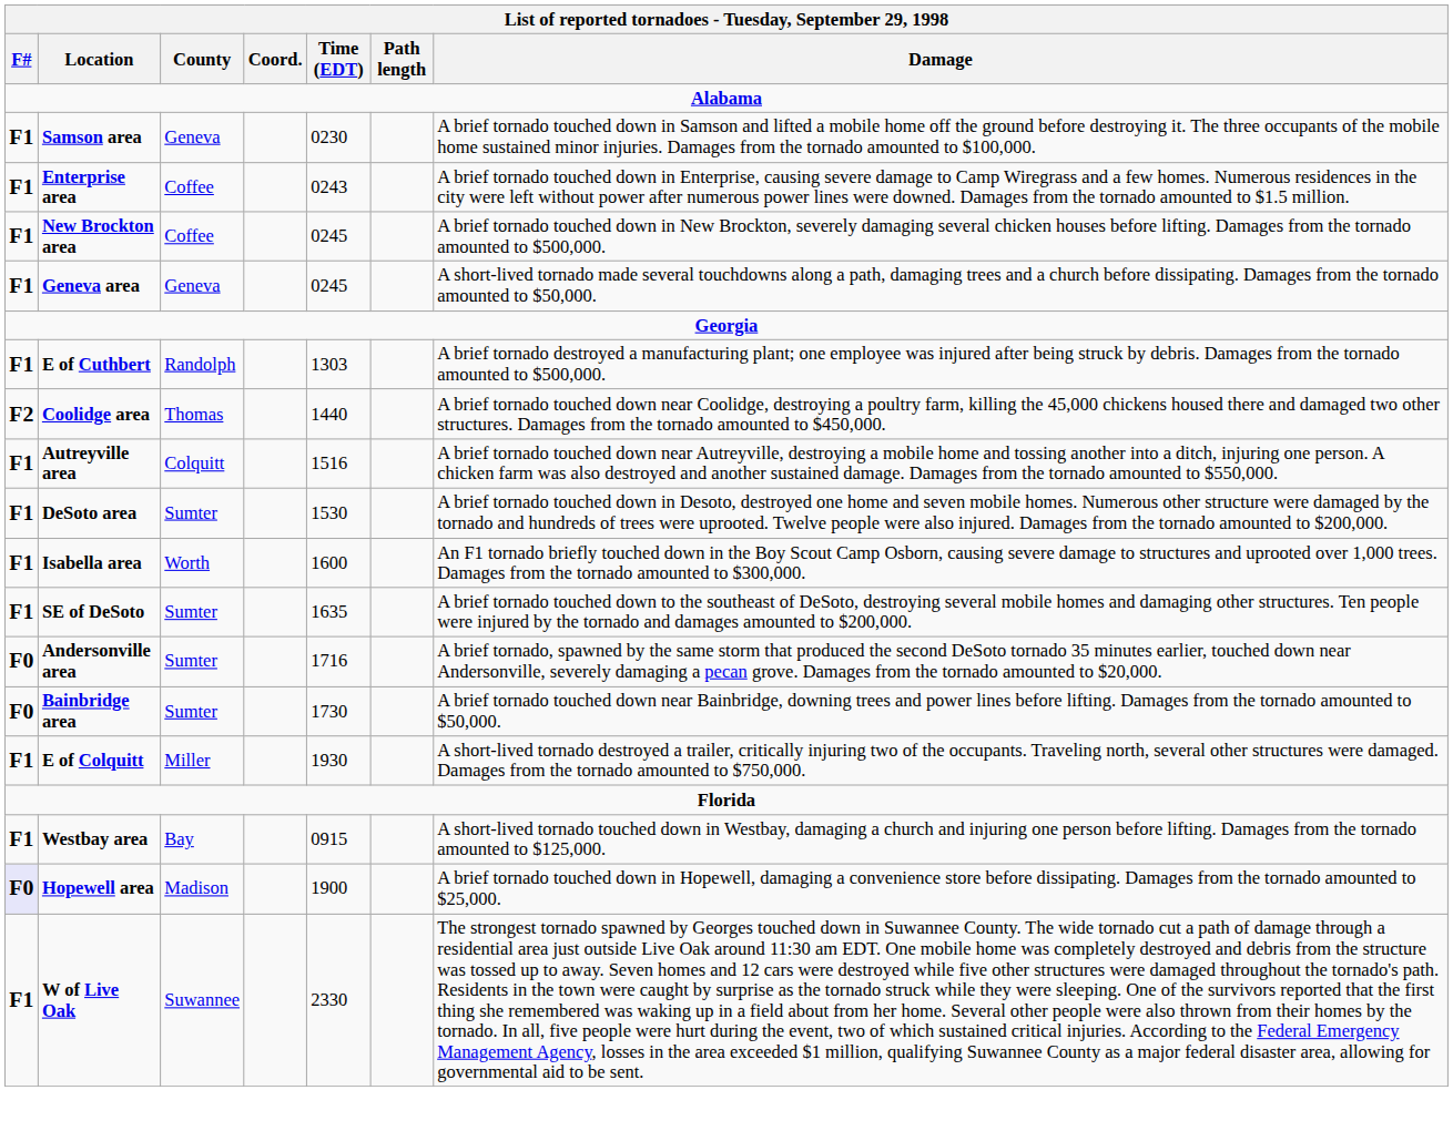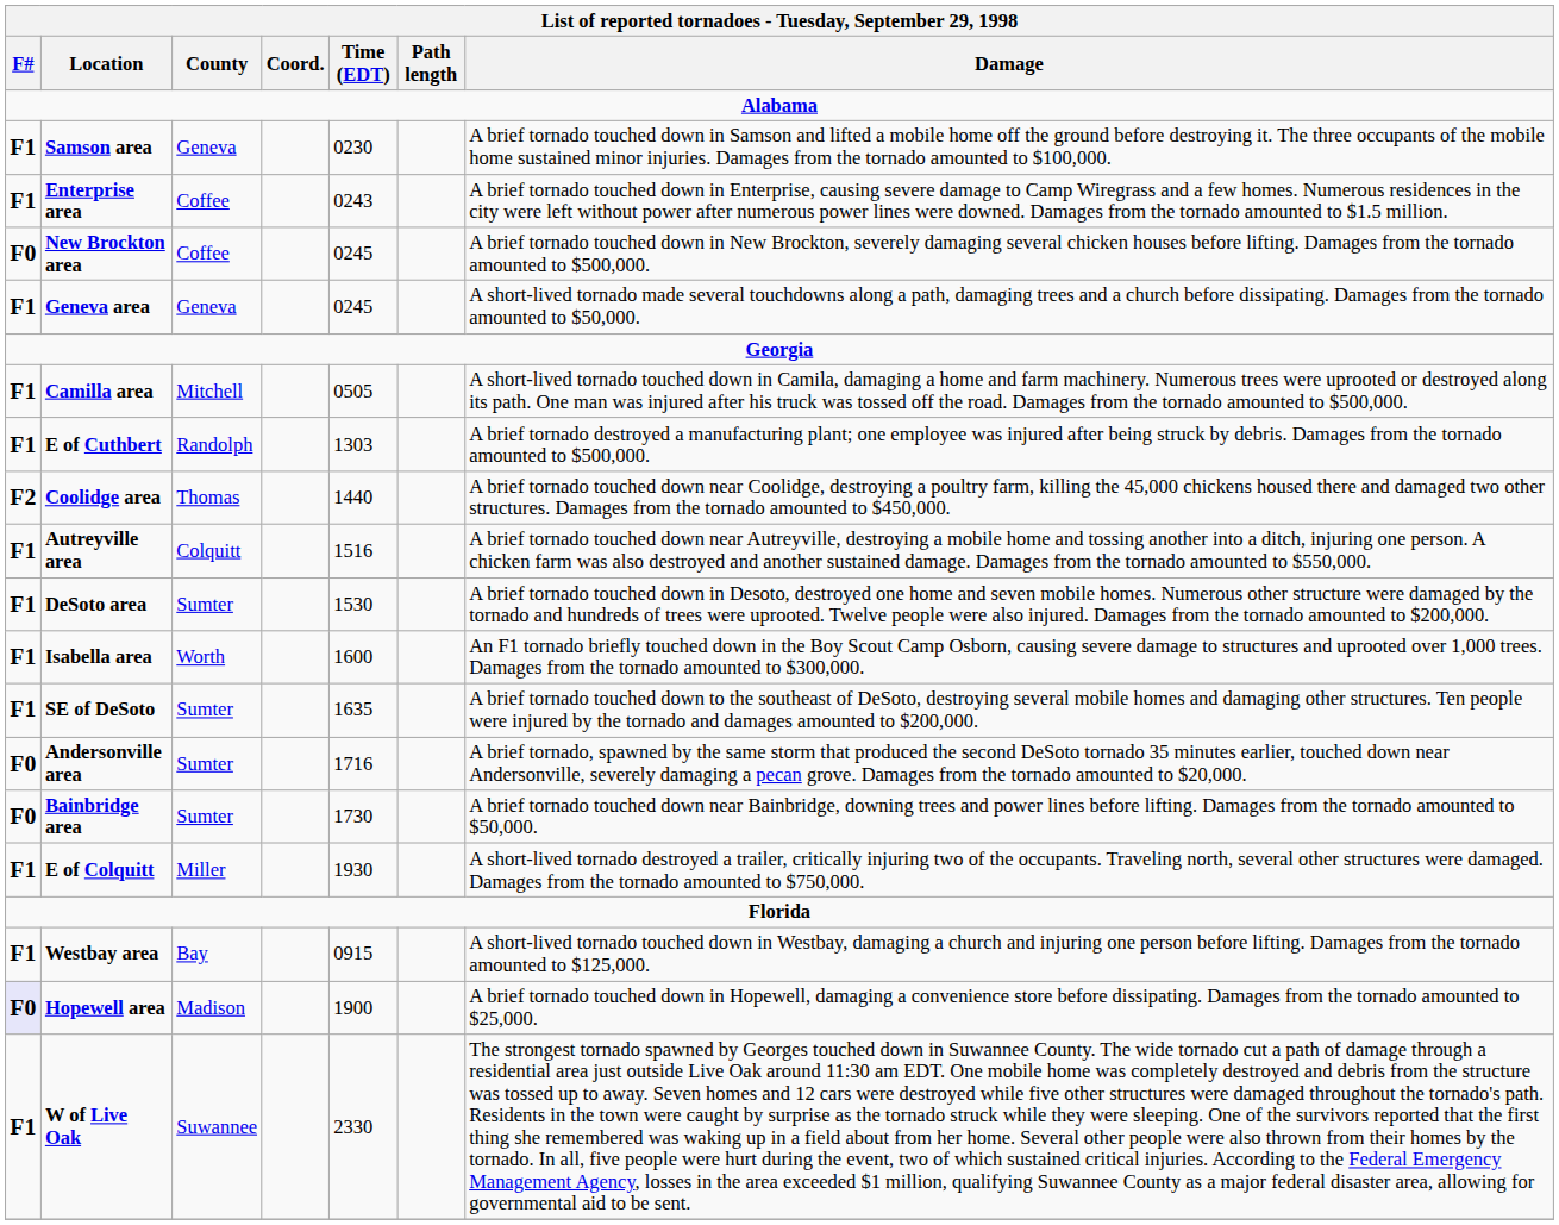New Brockton area | F#: F1 -> F0
+ row: F1 | Camilla area | Mitchell | 0505 | A short-lived tornado touched down in Camila, damaging a home and farm machinery. Numerous trees were uprooted or destroyed along its path. One man was injured after his truck was tossed off the road. Damages from the tornado amounted to $500,000.
